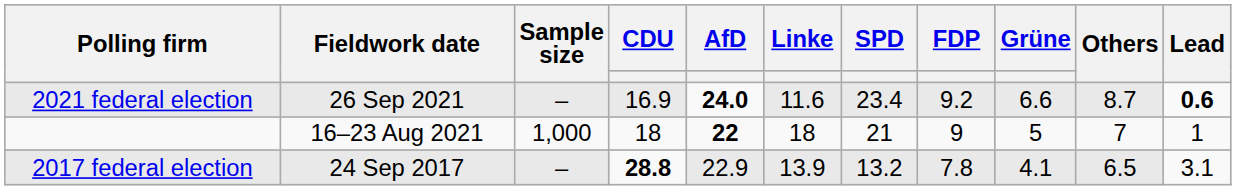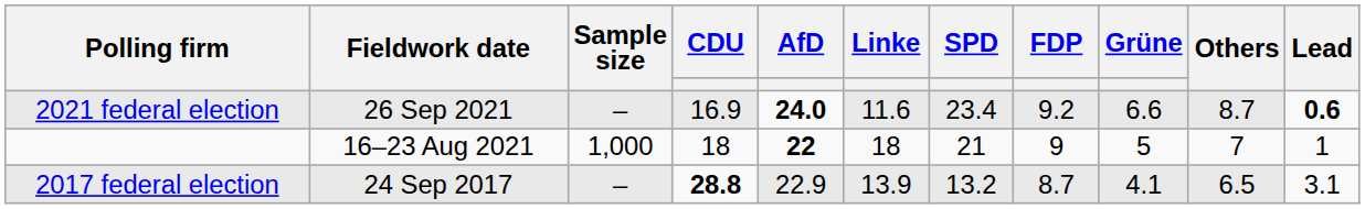2017 federal election | FDP: 7.8 -> 8.7
